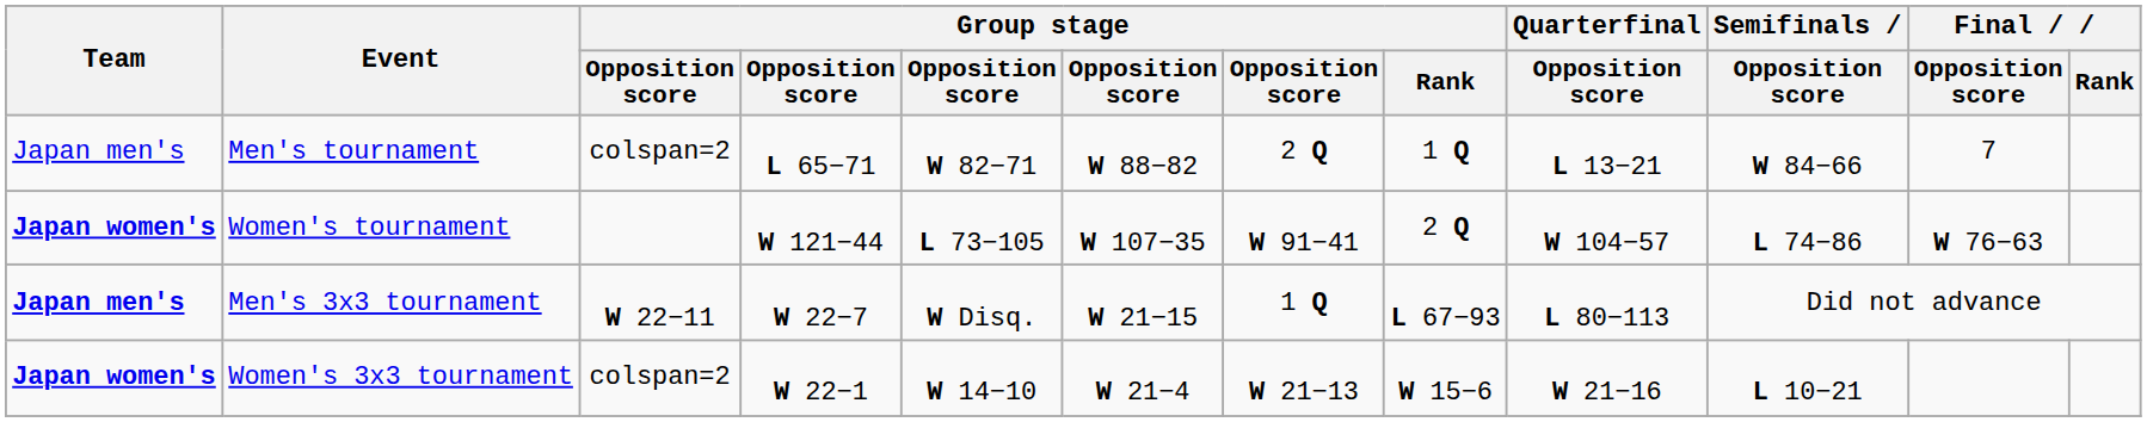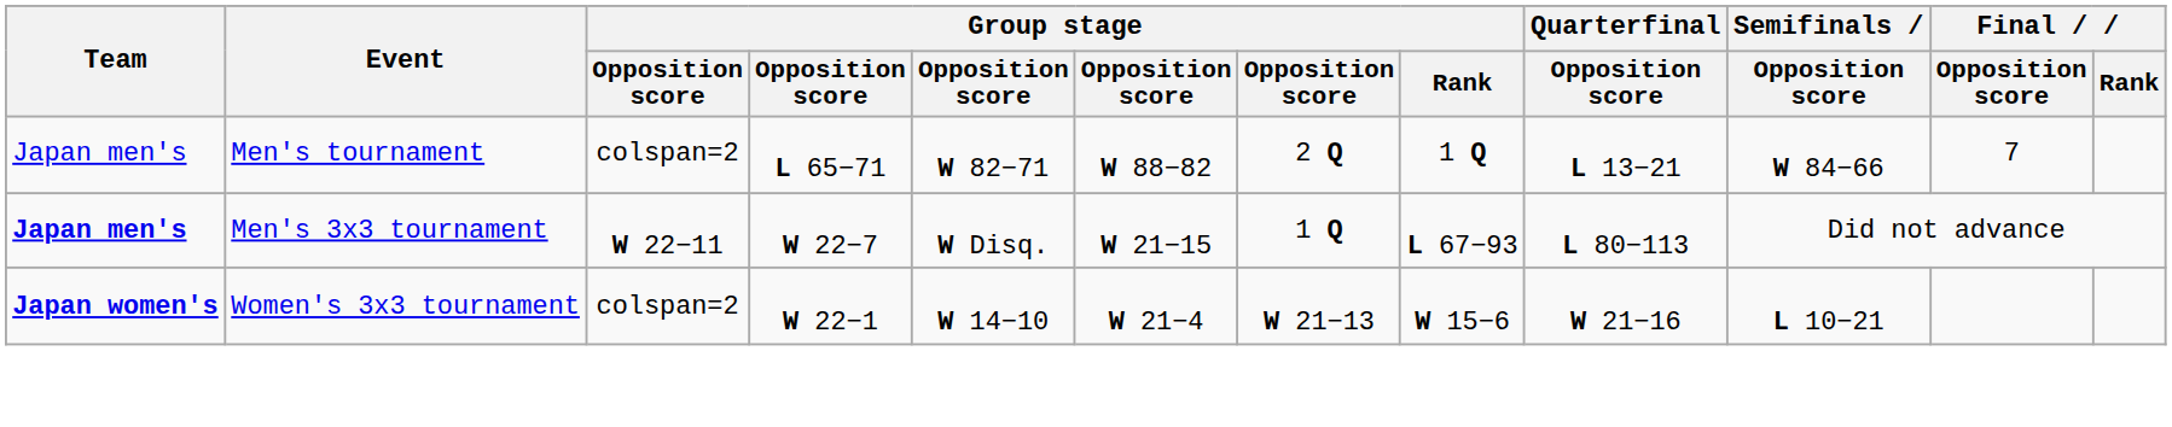- row: Japan women's | Women's tournament | W 121−44 | L 73−105 | W 107−35 | W 91−41 | 2 Q | W 104−57 | L 74−86 | W 76−63
